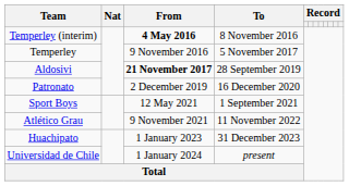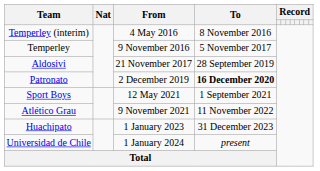Temperley (interim) | From: bold -> normal
Aldosivi | From: bold -> normal
Patronato | To: normal -> bold
